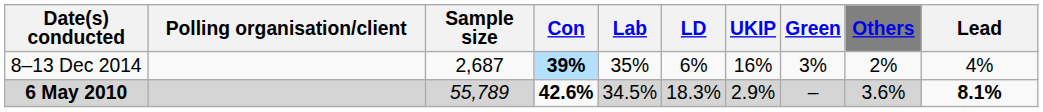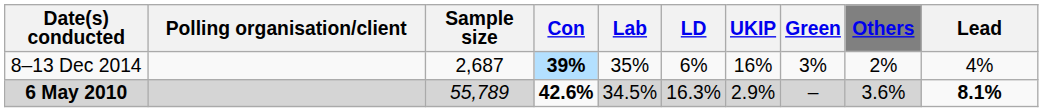6 May 2010 | LD: 18.3% -> 16.3%
